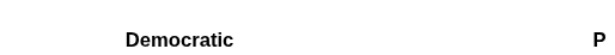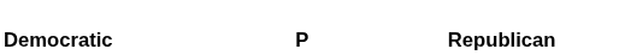+ column: 124 | Republican
